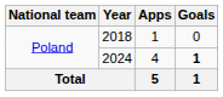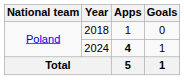2024 | Apps: normal -> bold
2024 | Goals: bold -> normal
